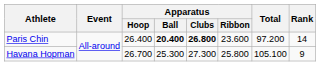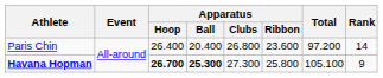row 3 | Apparatus / Ball: bold -> normal
row 3 | Apparatus / Clubs: bold -> normal
row 4 | Athlete: normal -> bold
row 4 | Apparatus / Hoop: normal -> bold
row 4 | Apparatus / Ball: normal -> bold
